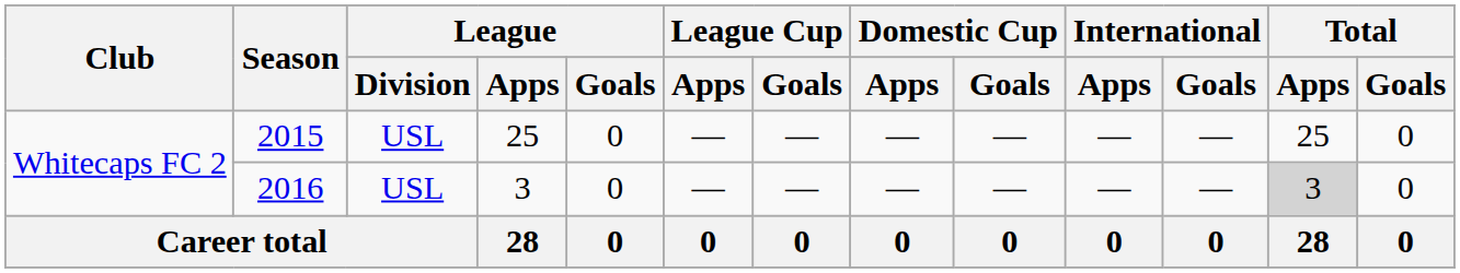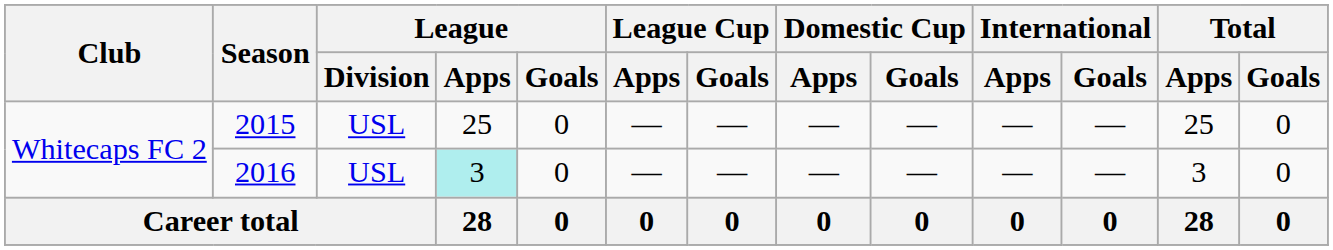2016 | League / Apps: no background -> paleturquoise background
2016 | Total / Apps: lightgrey background -> no background
